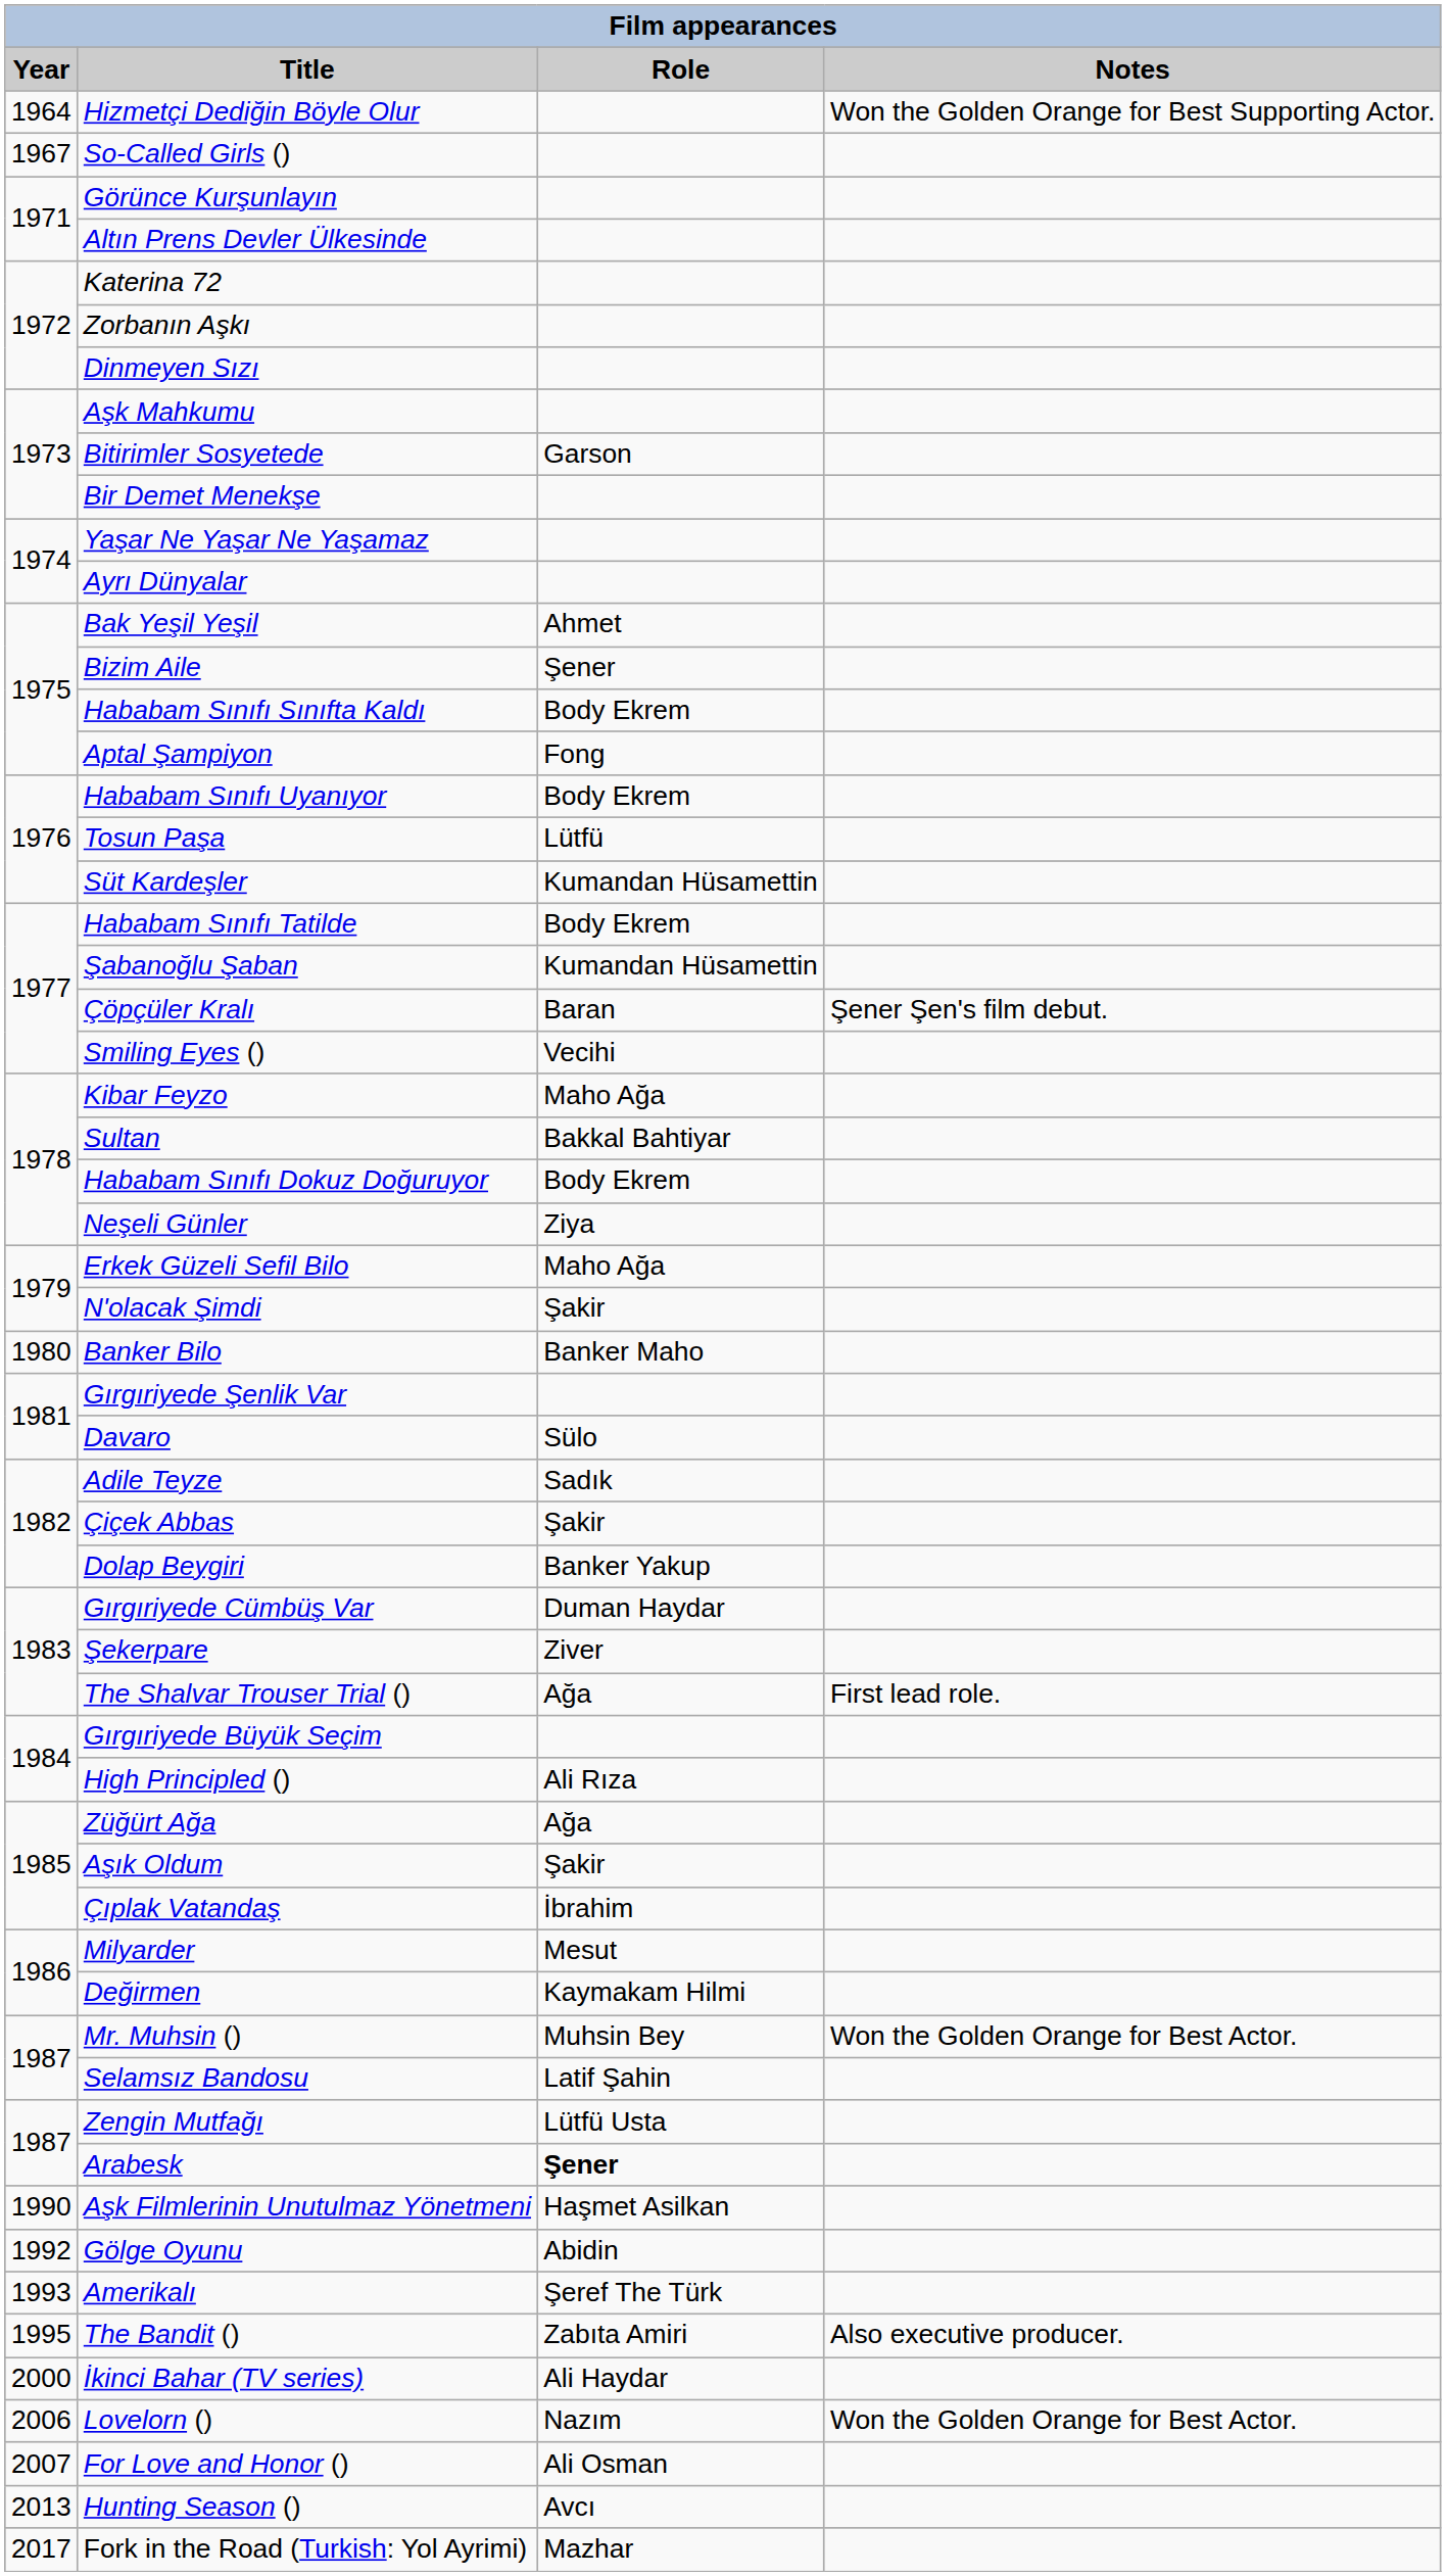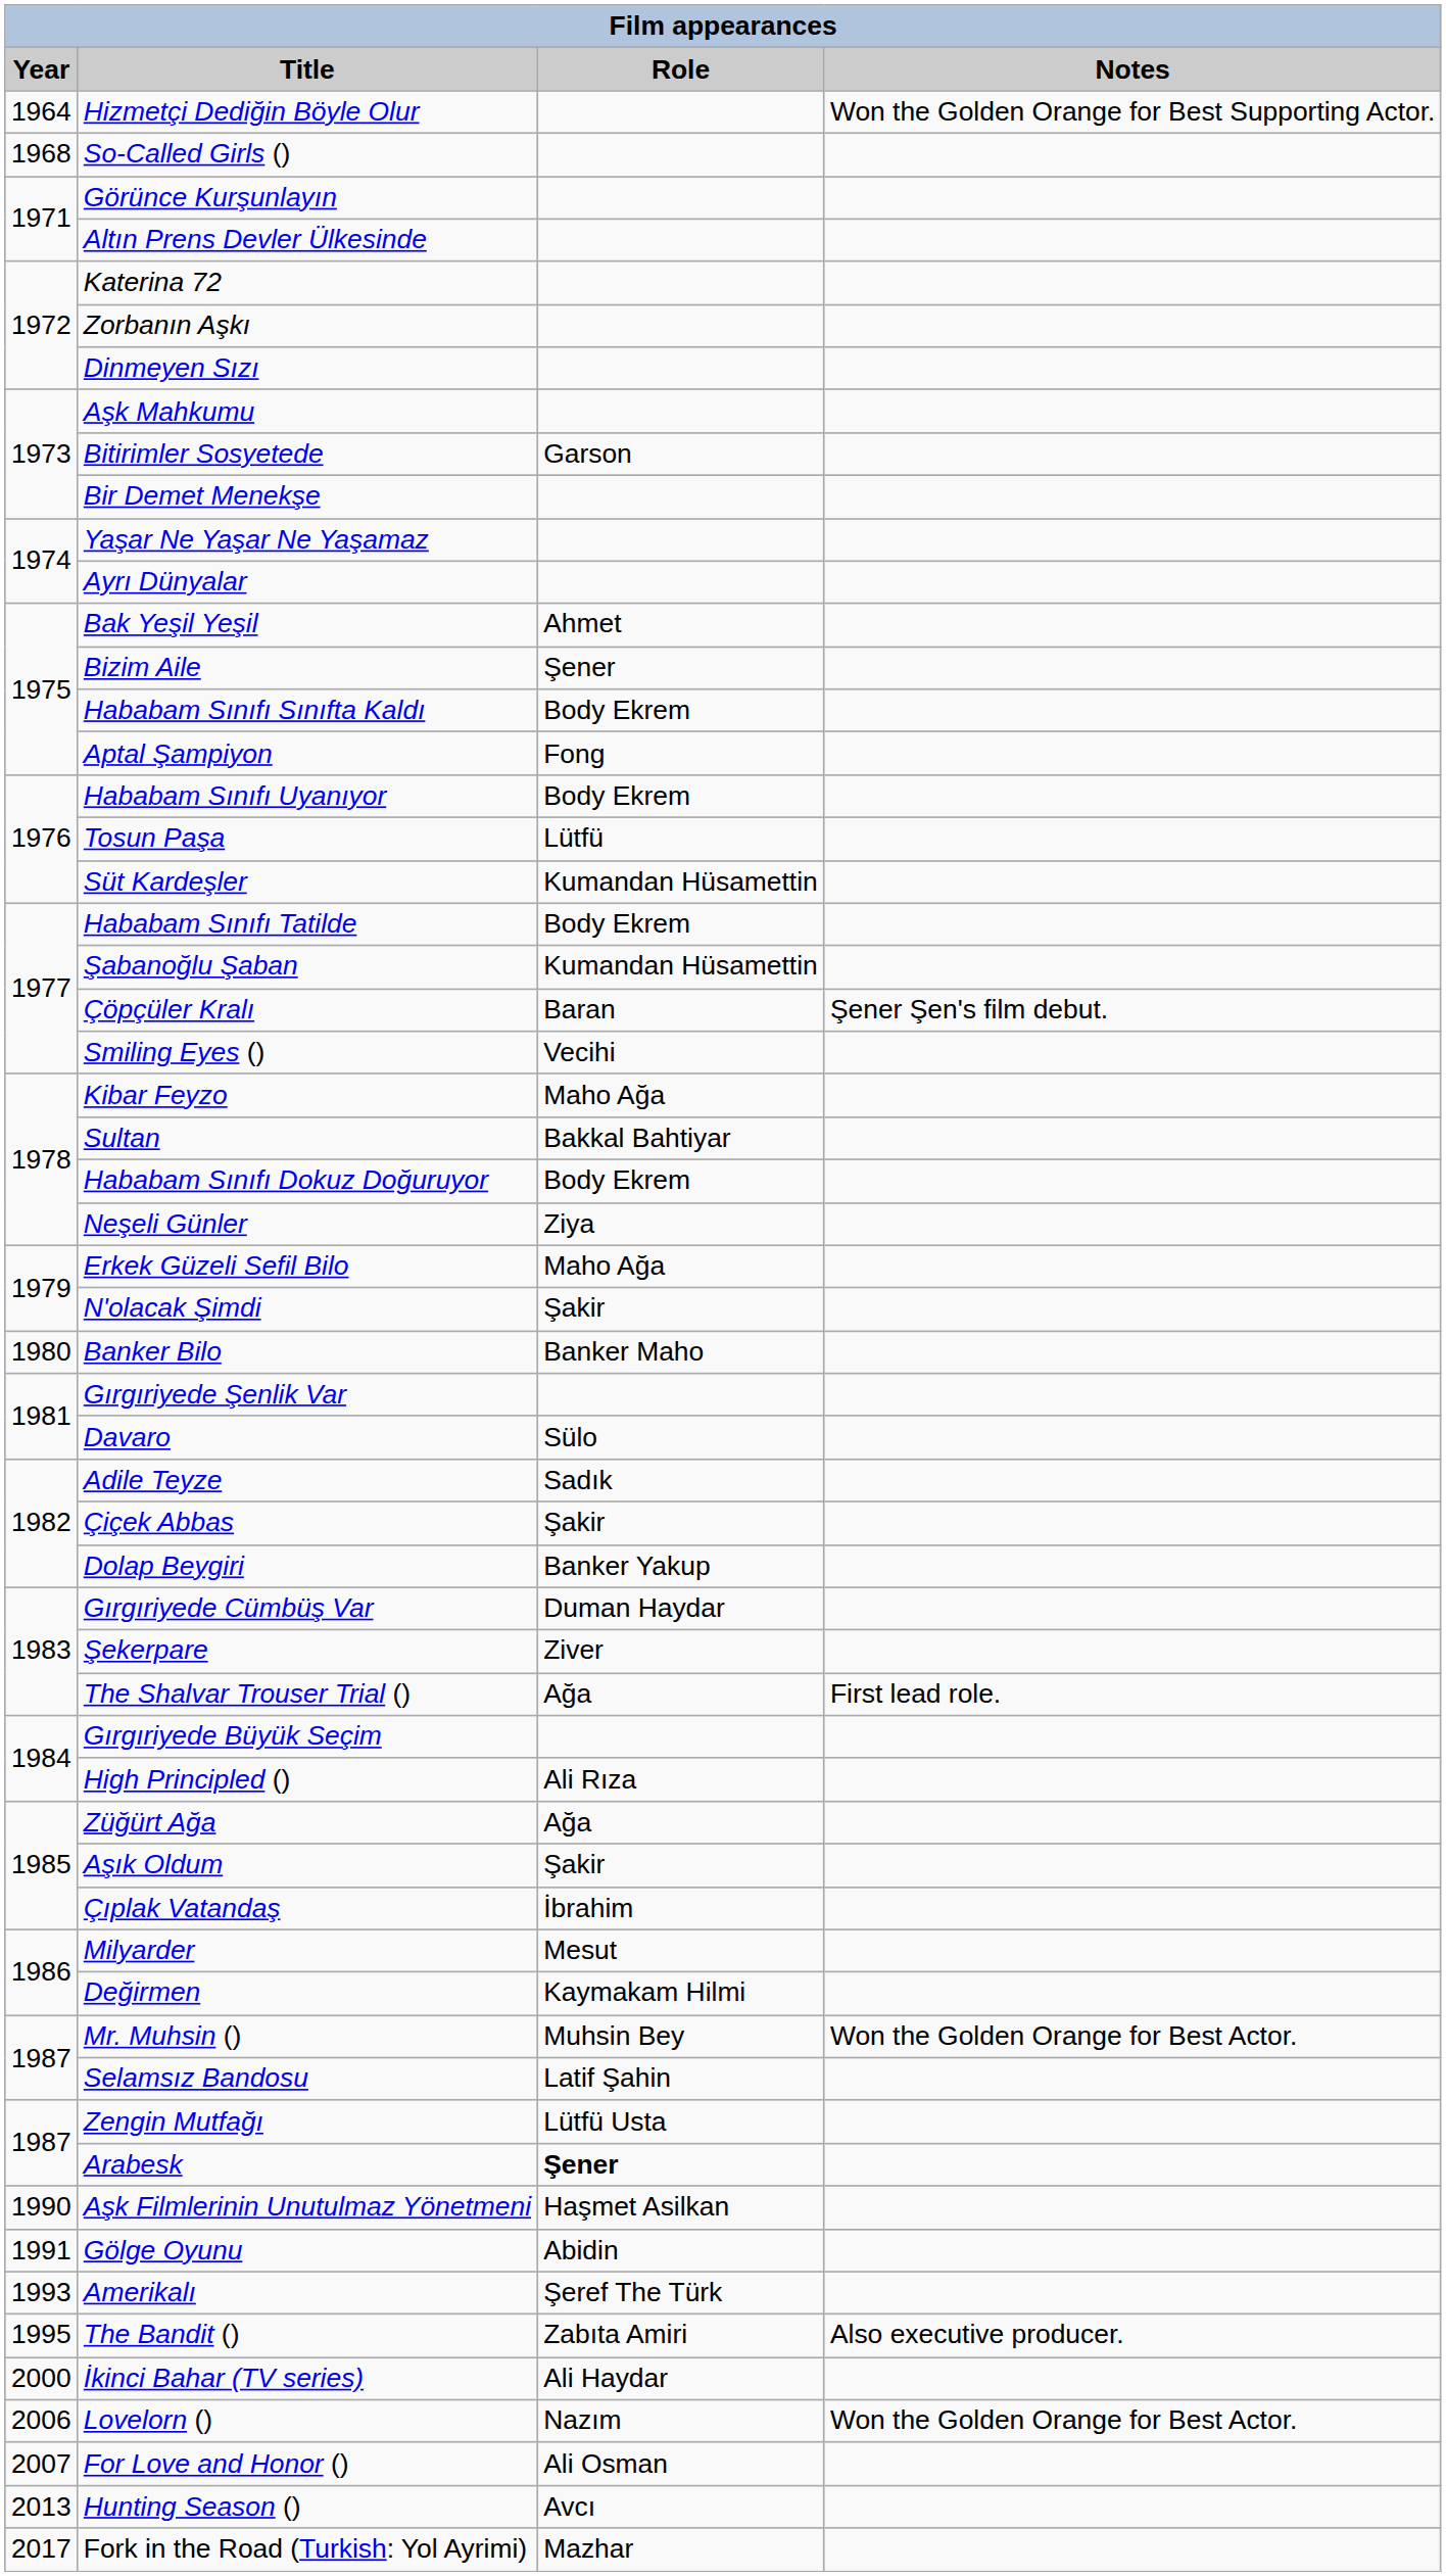So-Called Girls () | Year: 1967 -> 1968
Gölge Oyunu | Year: 1992 -> 1991
